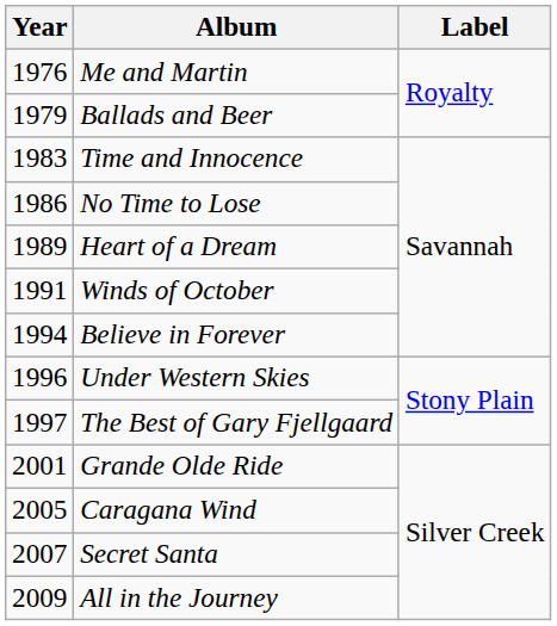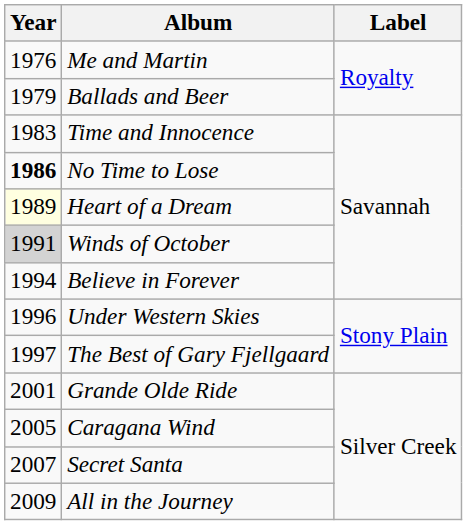No Time to Lose | Year: normal -> bold
Heart of a Dream | Year: no background -> lightyellow background
Winds of October | Year: no background -> lightgrey background
